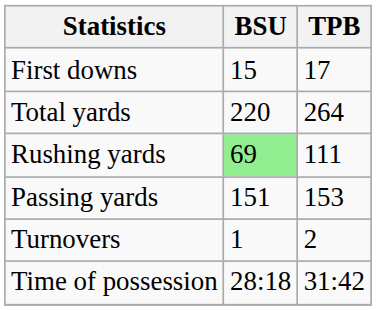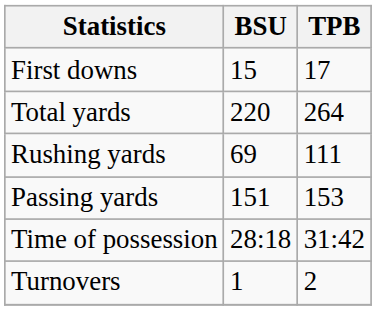Rushing yards | BSU: lightgreen background -> no background
rows swapped: Turnovers <-> Time of possession
